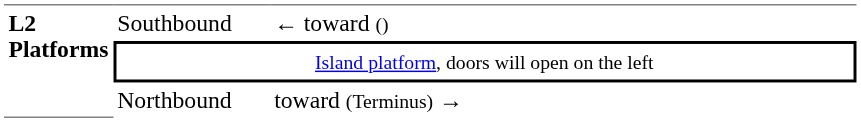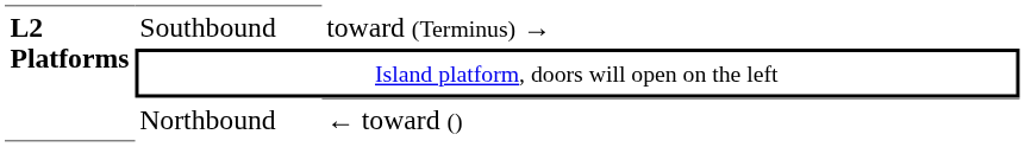Southbound | column 3: ← toward () -> toward (Terminus) →
Northbound | column 3: toward (Terminus) → -> ← toward ()
